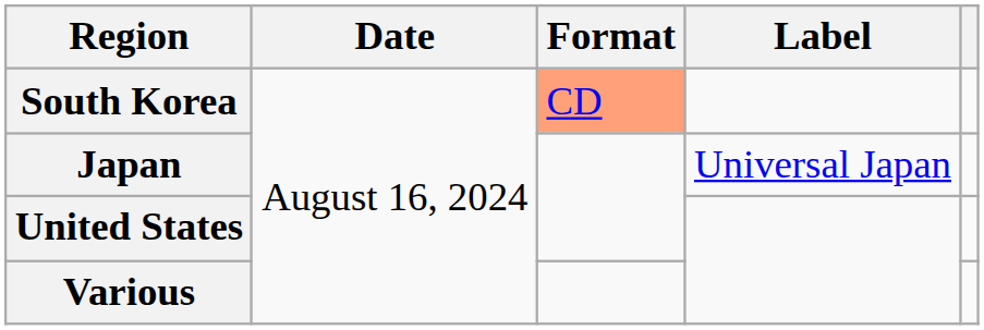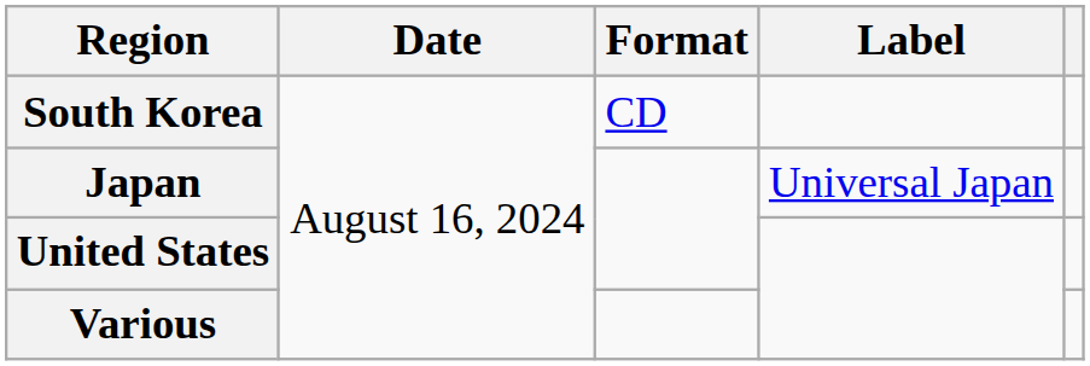South Korea | Format: lightsalmon background -> no background
